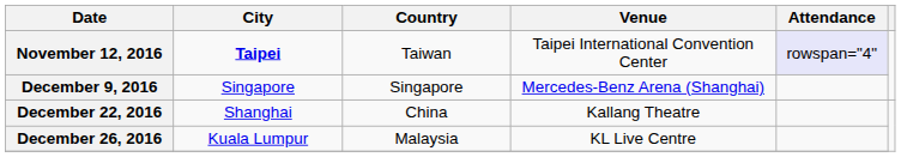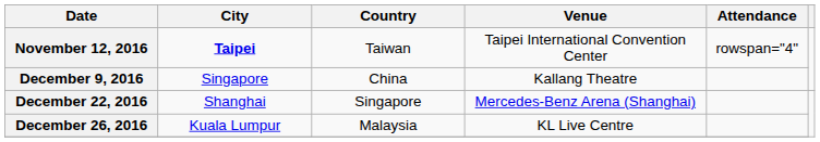November 12, 2016 | Attendance: lavender background -> no background
December 9, 2016 | Country: Singapore -> China
December 9, 2016 | Venue: Mercedes-Benz Arena (Shanghai) -> Kallang Theatre
December 22, 2016 | Country: China -> Singapore
December 22, 2016 | Venue: Kallang Theatre -> Mercedes-Benz Arena (Shanghai)
